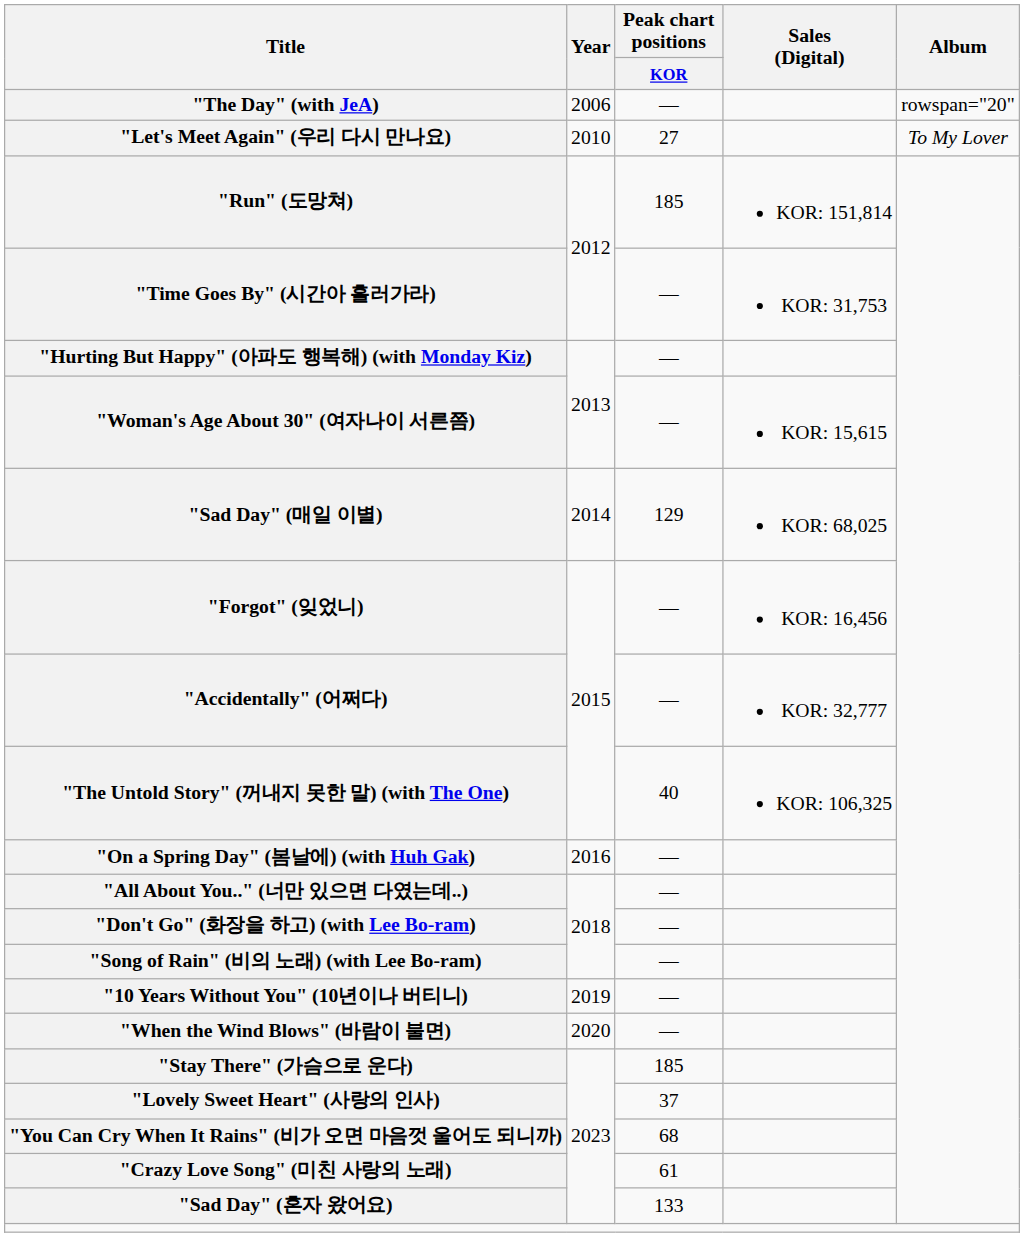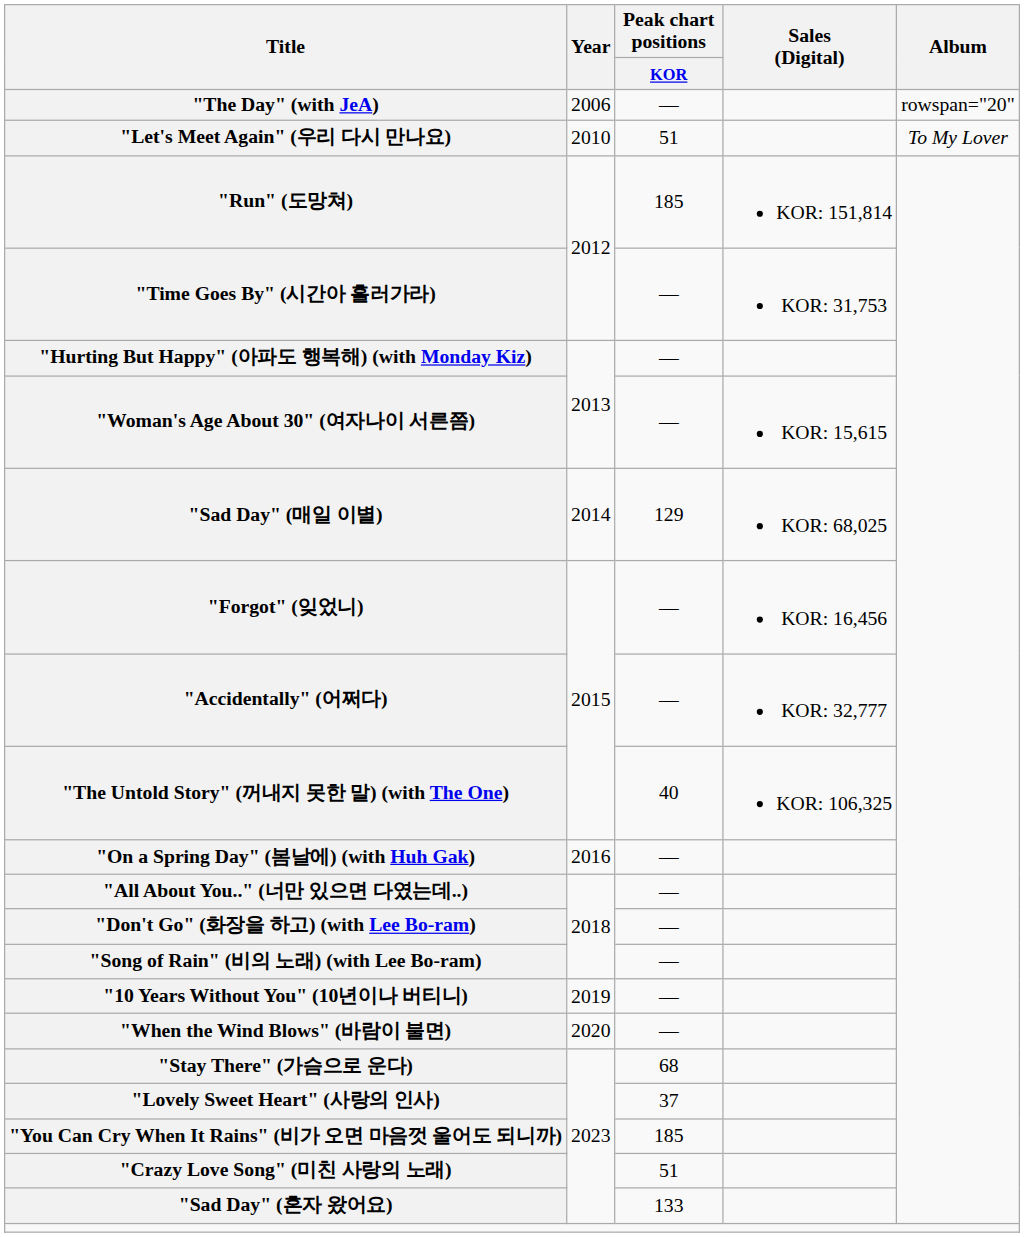"Let's Meet Again" (우리 다시 만나요) | Peak chart positions / KOR: 27 -> 51
"Stay There" (가슴으로 운다) | Peak chart positions / KOR: 185 -> 68
"You Can Cry When It Rains" (비가 오면 마음껏 울어도 되니까) | Peak chart positions / KOR: 68 -> 185
"Crazy Love Song" (미친 사랑의 노래) | Peak chart positions / KOR: 61 -> 51
